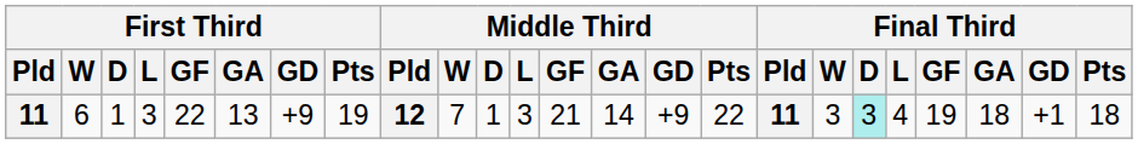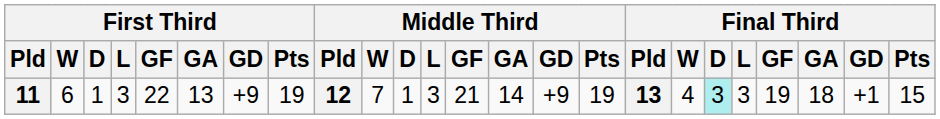row 3 | Middle Third / Pts: 22 -> 19
row 3 | Final Third / Pld: 11 -> 13
row 3 | Final Third / W: 3 -> 4
row 3 | Final Third / L: 4 -> 3
row 3 | Final Third / Pts: 18 -> 15
